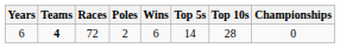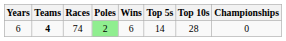row 2 | Races: 72 -> 74
row 2 | Poles: no background -> lightgreen background
